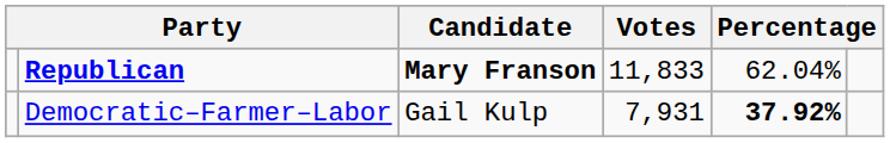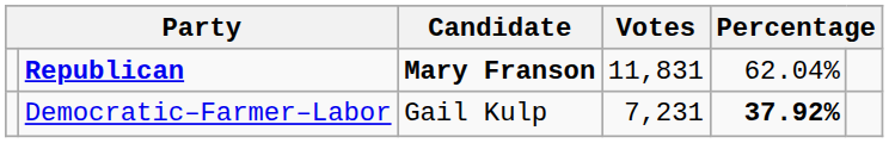Republican | Votes: 11,833 -> 11,831
Democratic–Farmer–Labor | Votes: 7,931 -> 7,231
